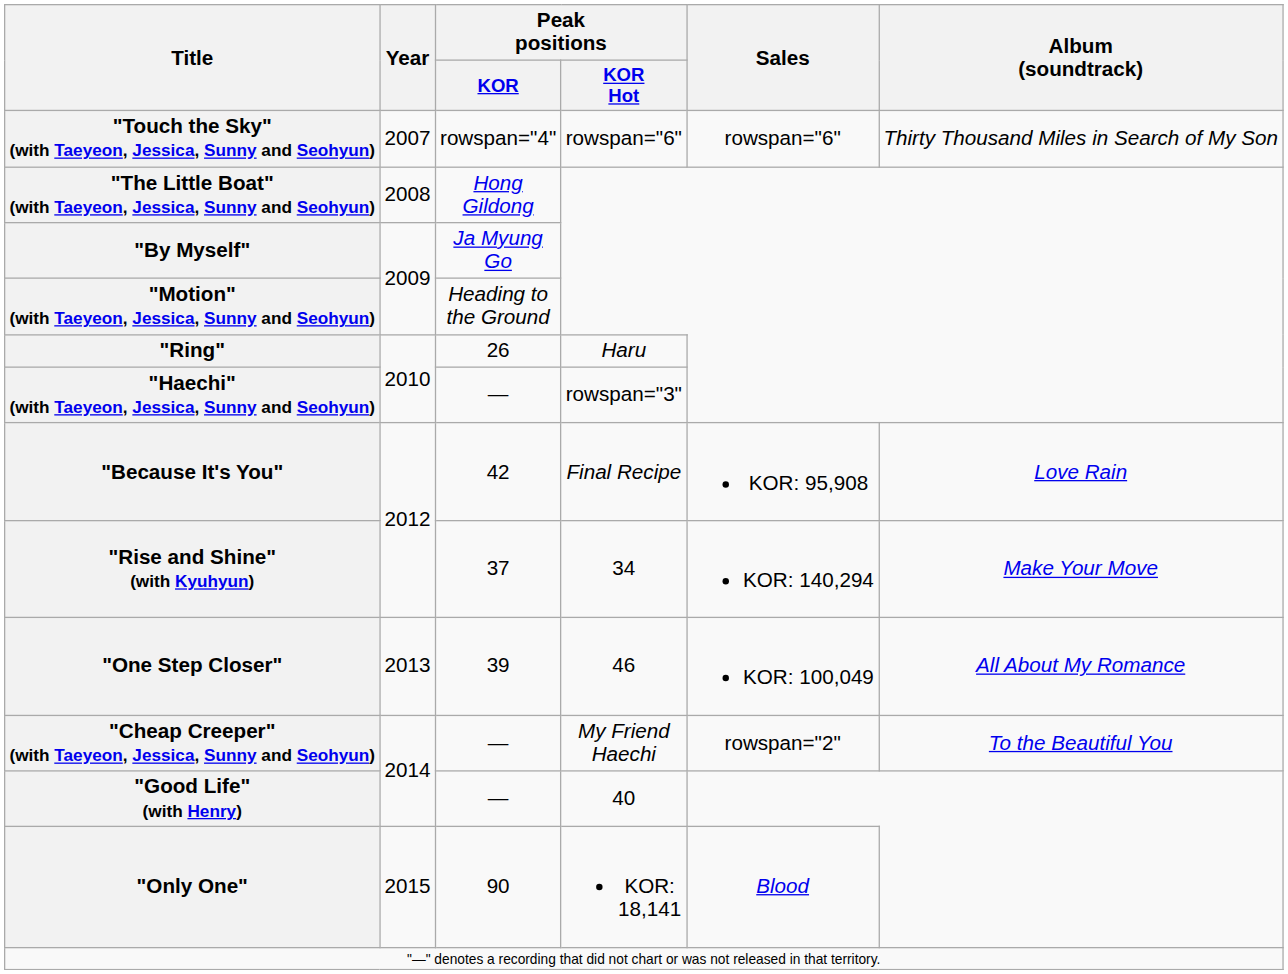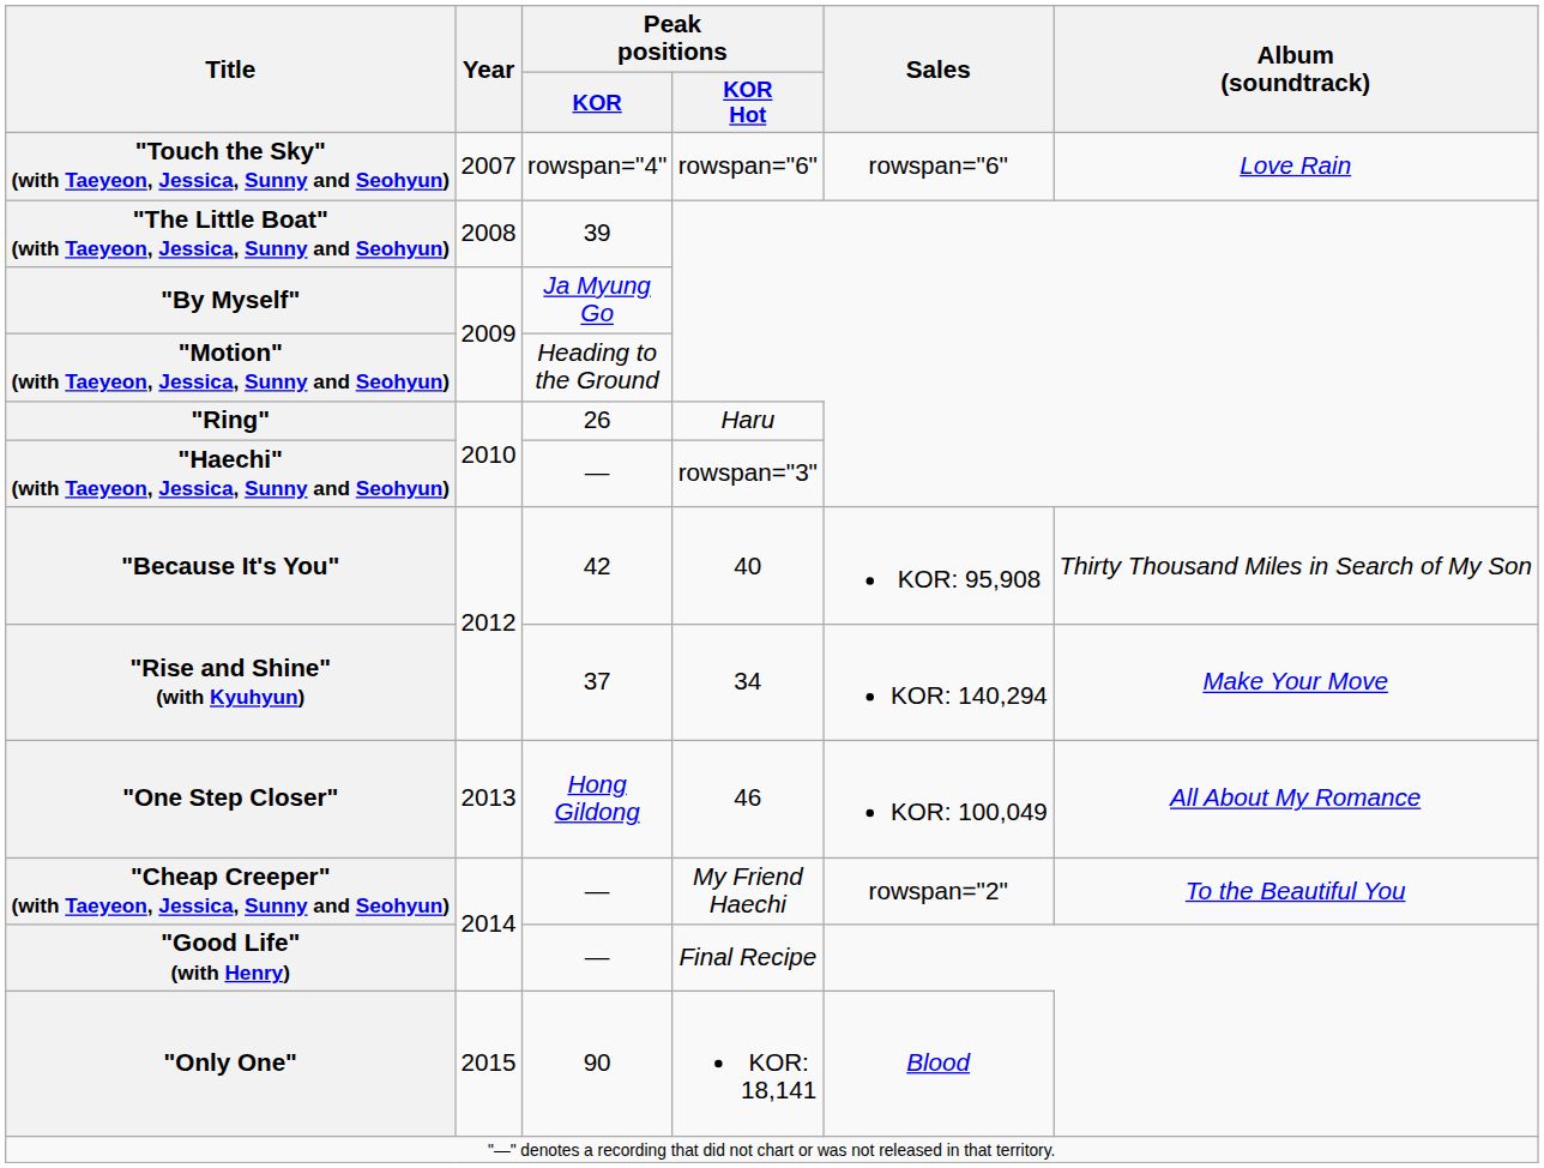"Touch the Sky" (with Taeyeon, Jessica, Sunny and Seohyun) | Album (soundtrack): Thirty Thousand Miles in Search of My Son -> Love Rain
"The Little Boat" (with Taeyeon, Jessica, Sunny and Seohyun) | Peak positions / KOR: Hong Gildong -> 39
"Because It's You" | Peak positions / KOR Hot: Final Recipe -> 40
"Because It's You" | Album (soundtrack): Love Rain -> Thirty Thousand Miles in Search of My Son
"One Step Closer" | Peak positions / KOR: 39 -> Hong Gildong
"Good Life" (with Henry) | Peak positions / KOR Hot: 40 -> Final Recipe
